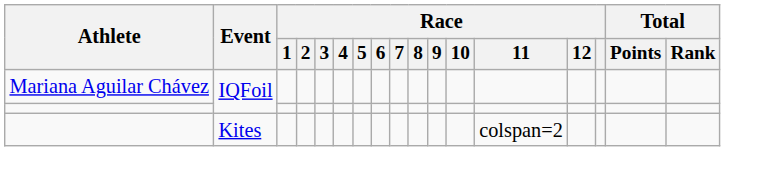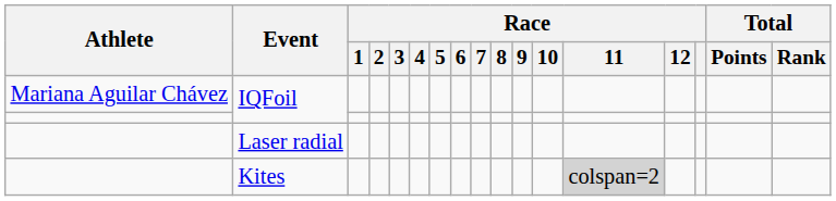+ row: Laser radial
Kites | Race / 11: no background -> lightgrey background
